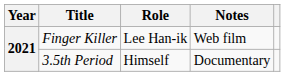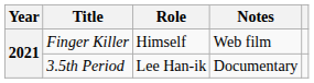Finger Killer | Role: Lee Han-ik -> Himself
3.5th Period | Role: Himself -> Lee Han-ik
